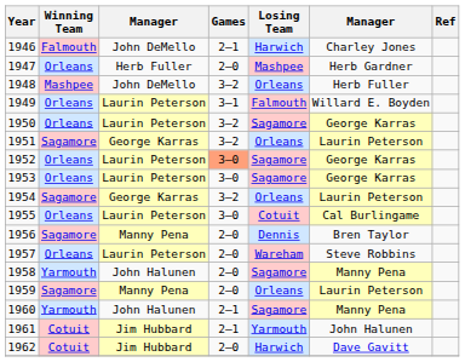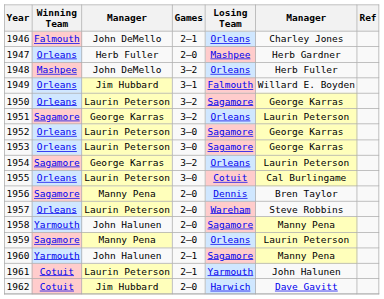1946 | Losing Team: Harwich -> Orleans
1949 | column 3: Laurin Peterson -> Jim Hubbard
1952 | Games: lightsalmon background -> no background
1961 | column 3: Jim Hubbard -> Laurin Peterson
